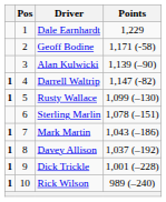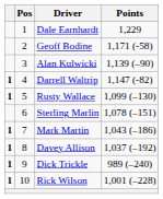Dick Trickle | Points: 1,001 (–228) -> 989 (–240)
Rick Wilson | Points: 989 (–240) -> 1,001 (–228)
